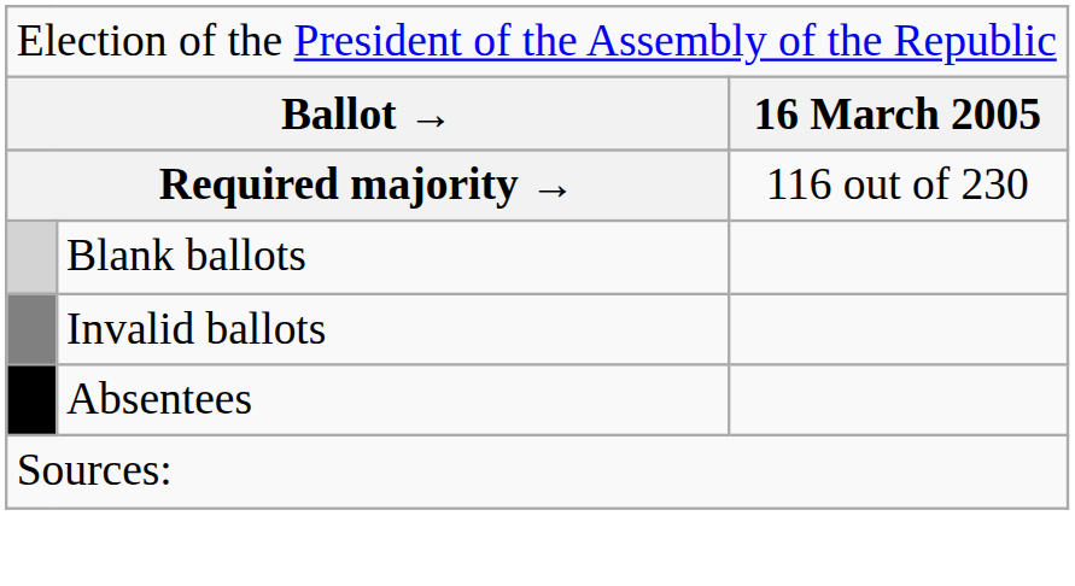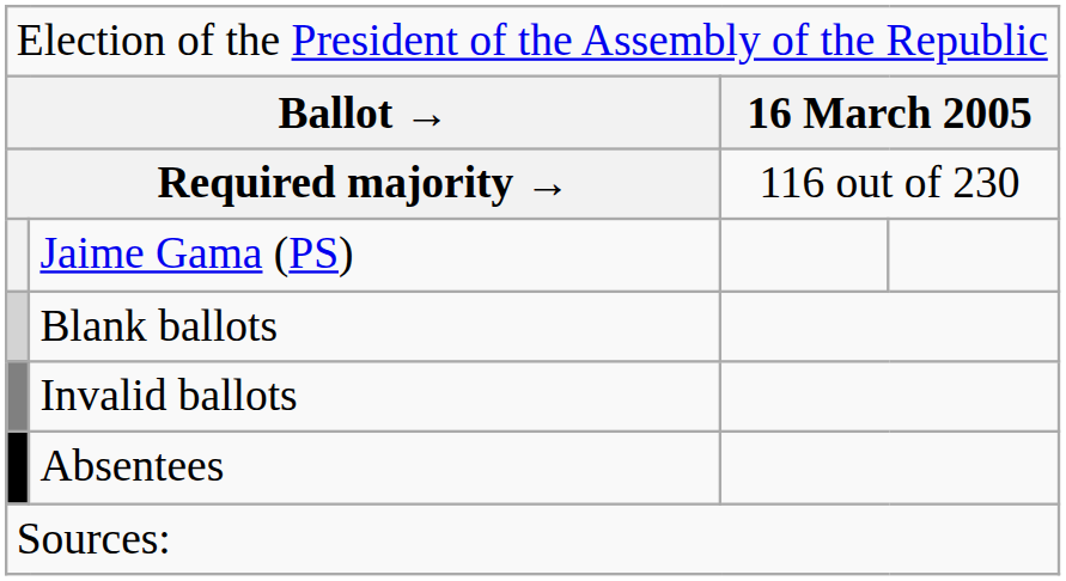+ row: Jaime Gama (PS)
